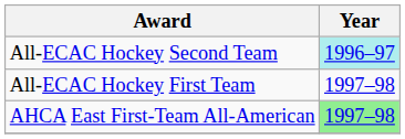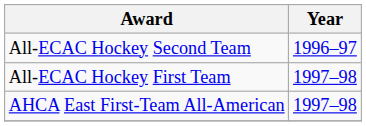row 2 | Year: paleturquoise background -> no background
row 4 | Year: lightgreen background -> no background
